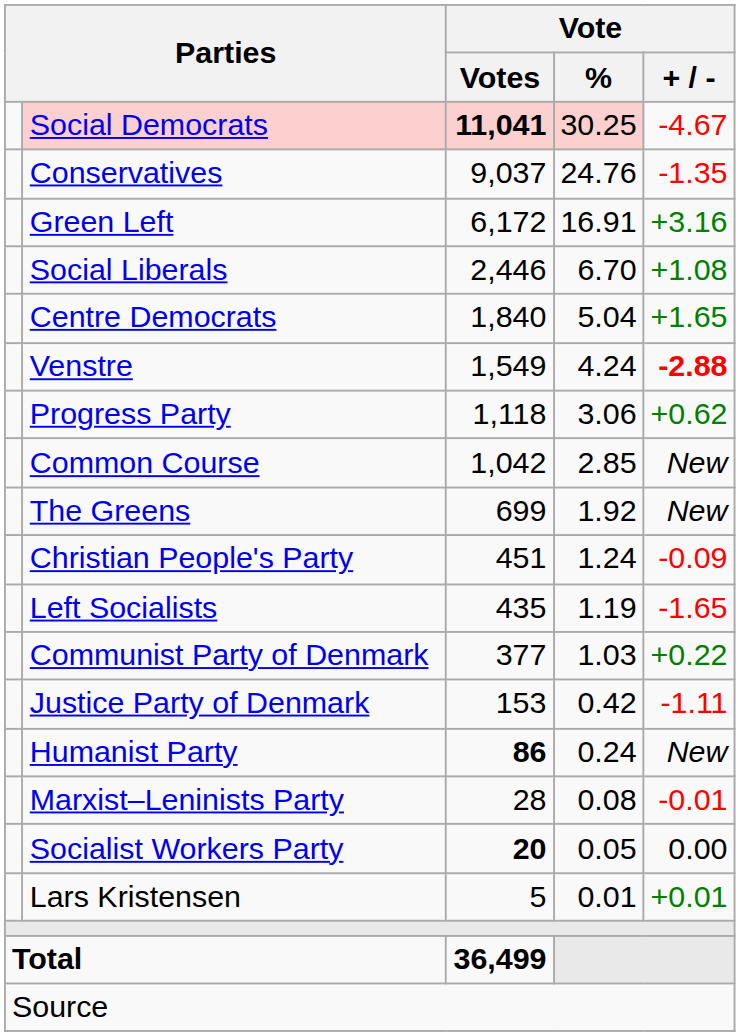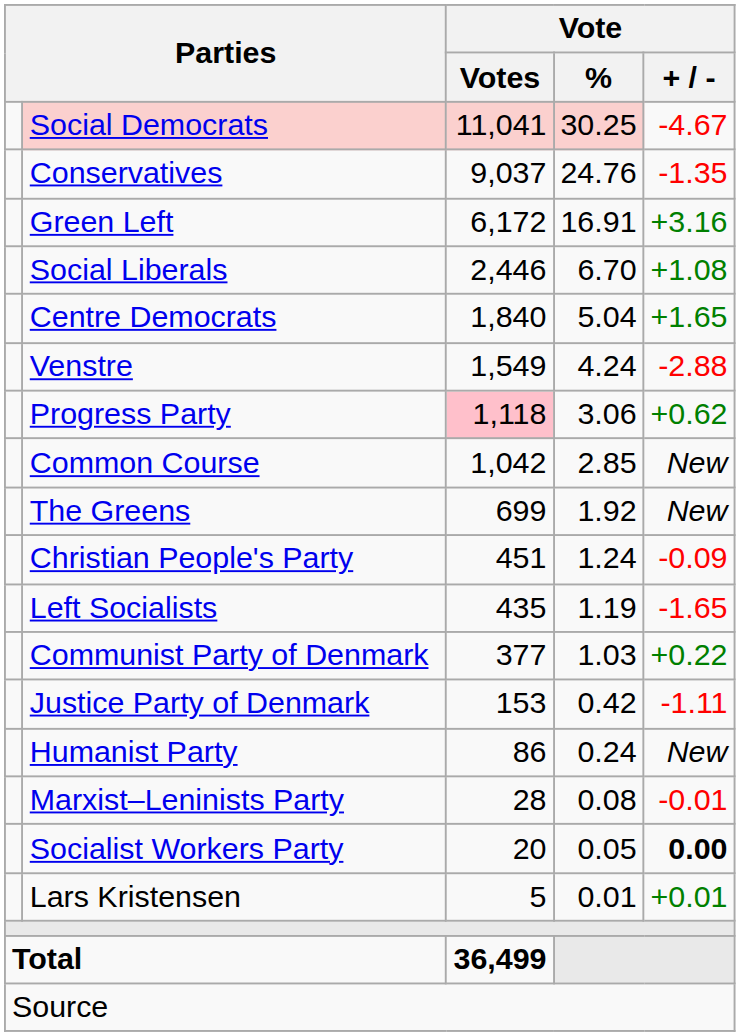Social Democrats | Vote / Votes: bold -> normal
Venstre | Vote / + / -: bold -> normal
Progress Party | Vote / Votes: no background -> pink background
Humanist Party | Vote / Votes: bold -> normal
Socialist Workers Party | Vote / Votes: bold -> normal
Socialist Workers Party | Vote / + / -: normal -> bold
